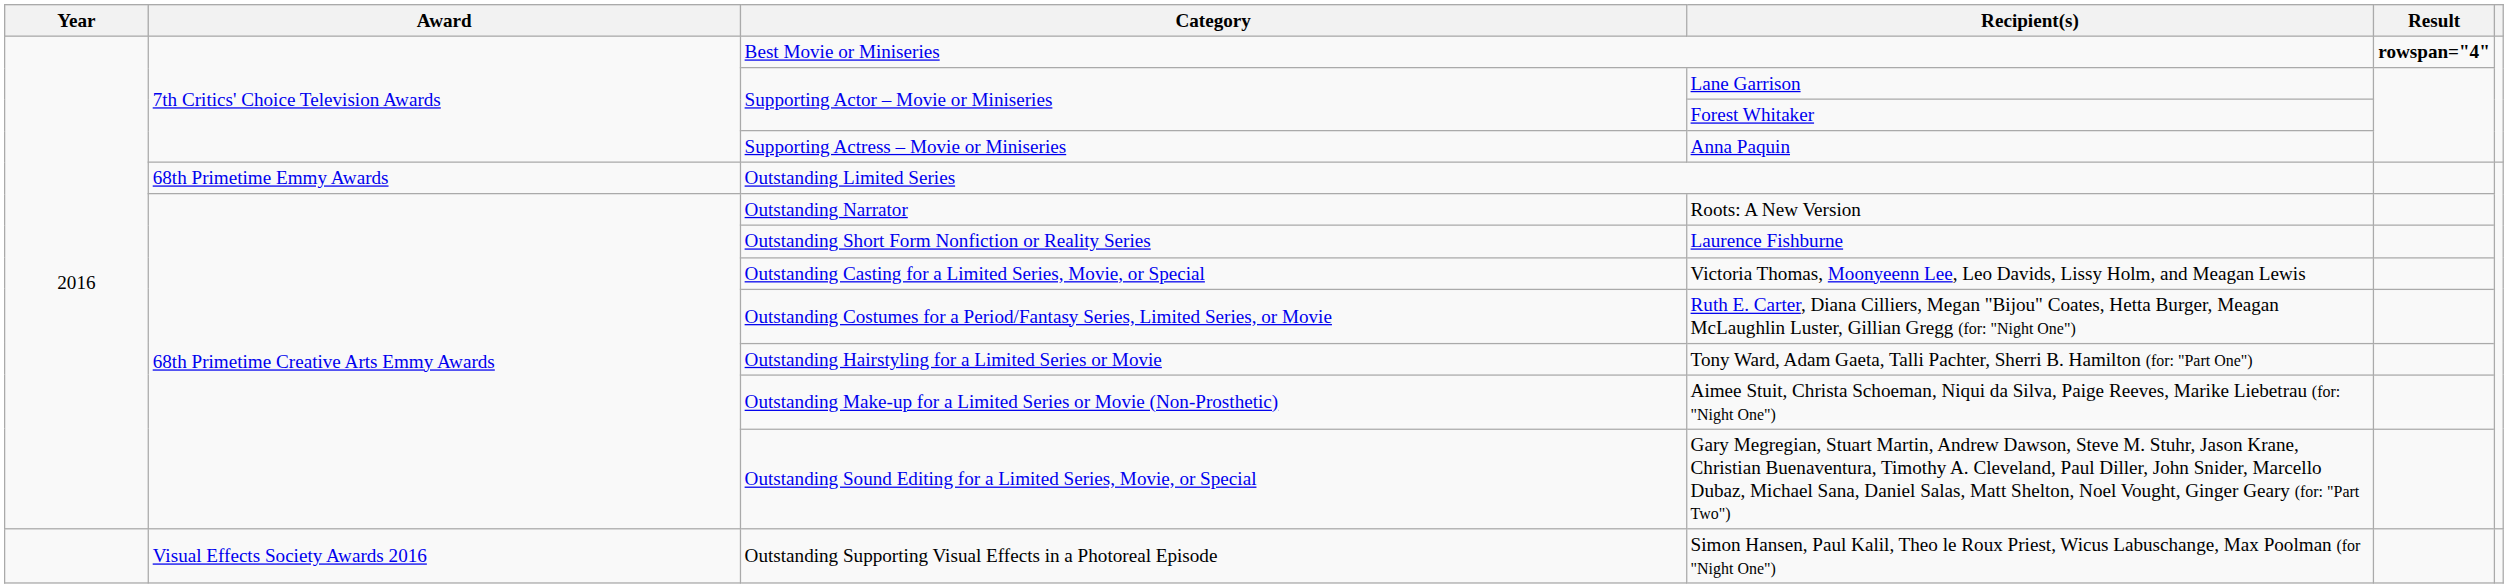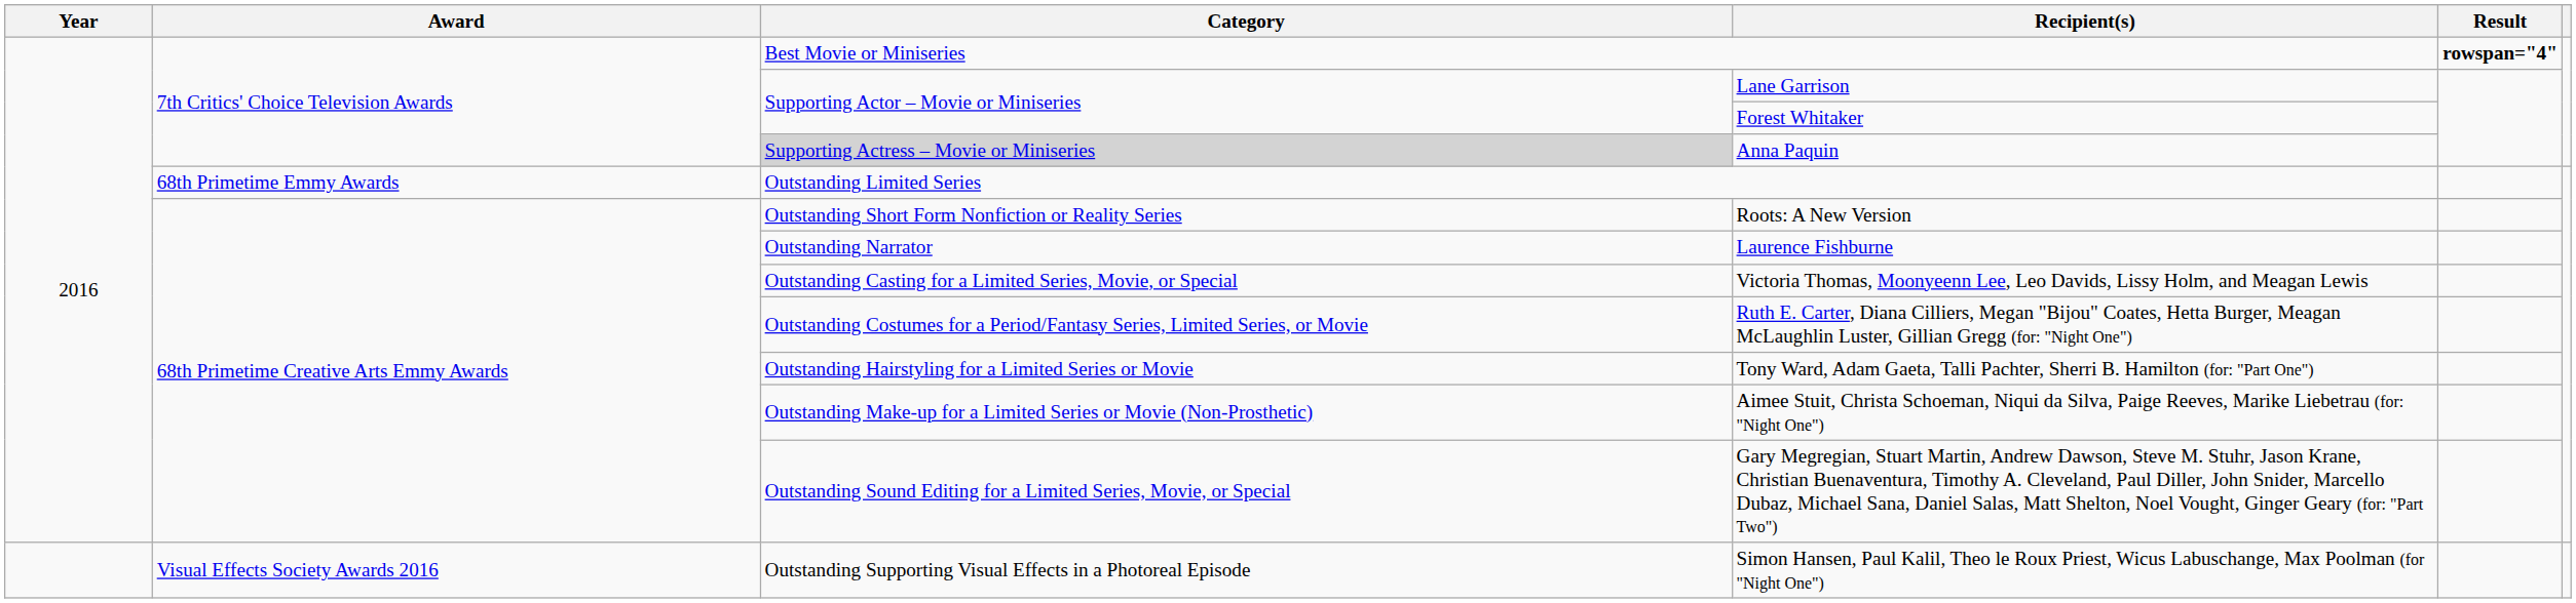Anna Paquin | Category: no background -> lightgrey background
Roots: A New Version | Category: Outstanding Narrator -> Outstanding Short Form Nonfiction or Reality Series
Laurence Fishburne | Category: Outstanding Short Form Nonfiction or Reality Series -> Outstanding Narrator
